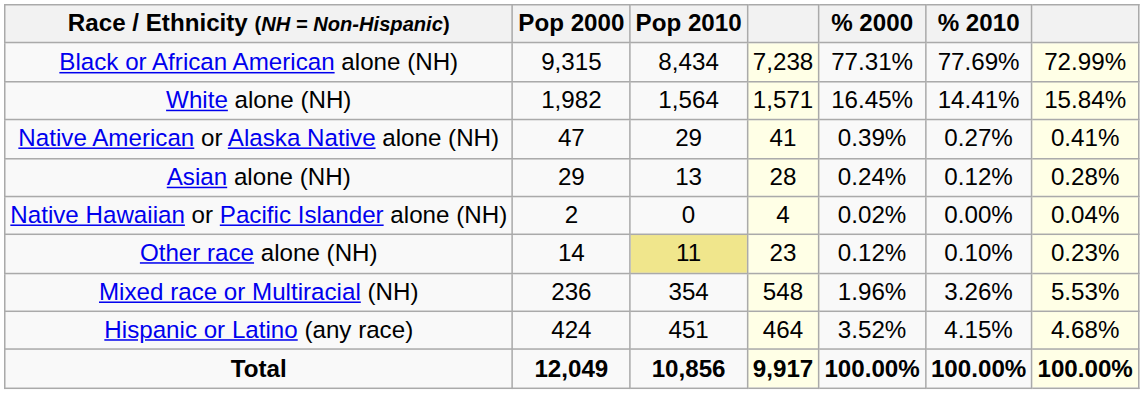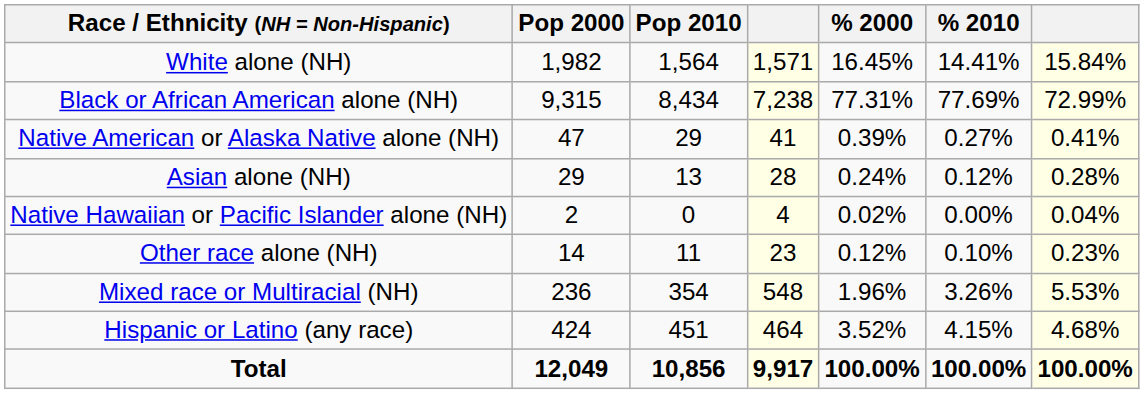rows swapped: White alone (NH) <-> Black or African American alone (NH)
Other race alone (NH) | Pop 2010: khaki background -> no background
